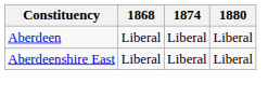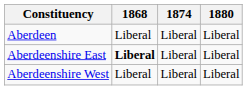Aberdeenshire East | 1868: normal -> bold
+ row: Aberdeenshire West | Liberal | Liberal | Liberal
